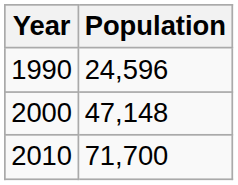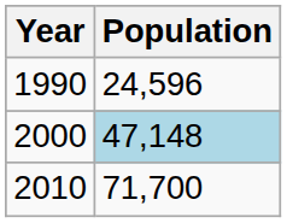2000 | Population: no background -> lightblue background
